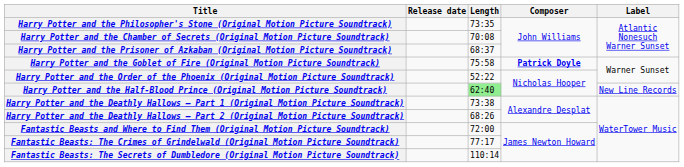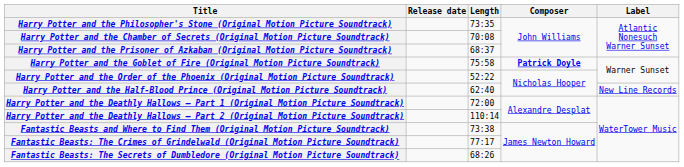row 7 | Length: lightgreen background -> no background
row 8 | Length: 73:38 -> 72:00
row 9 | Length: 68:26 -> 110:14
row 10 | Length: 72:00 -> 73:38
row 12 | Length: 110:14 -> 68:26
